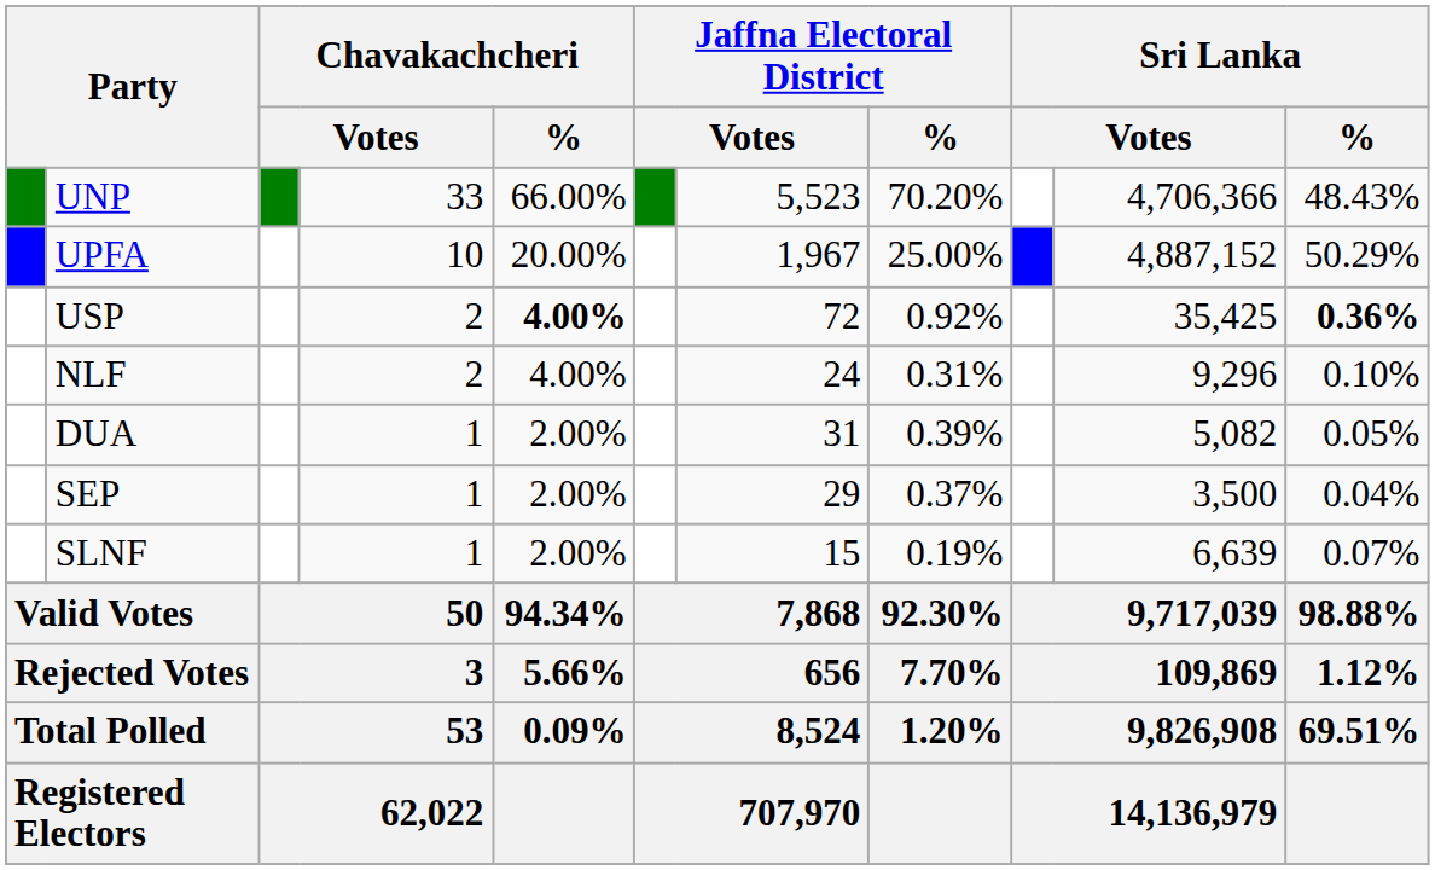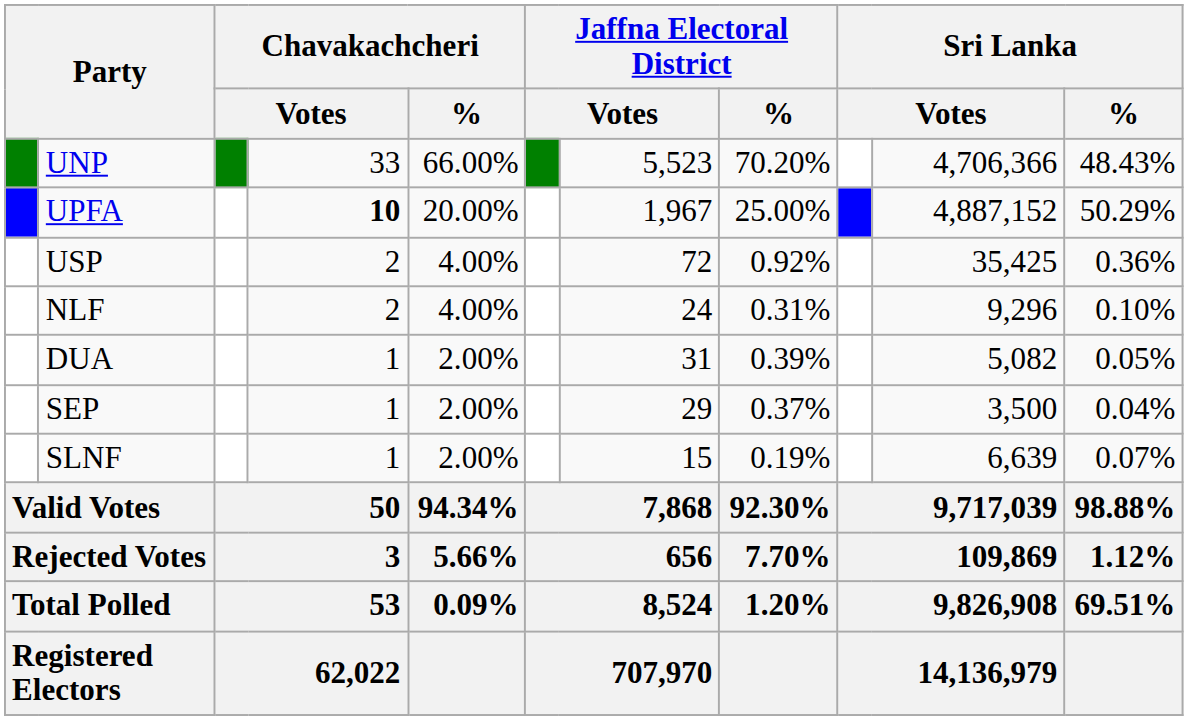UPFA | column 4: normal -> bold
USP | Chavakachcheri / %: bold -> normal
USP | Sri Lanka / %: bold -> normal
